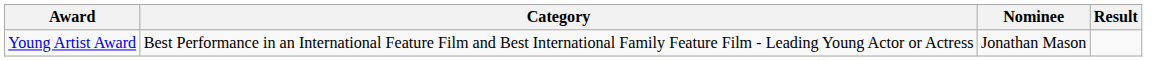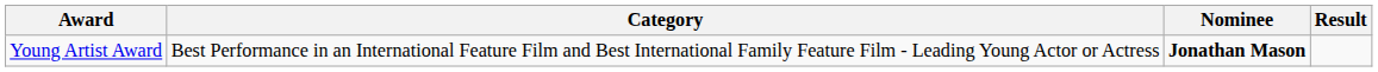Young Artist Award | Nominee: normal -> bold
